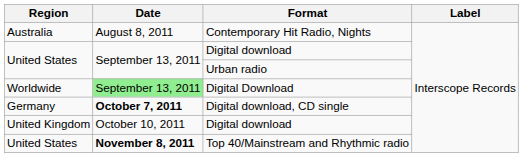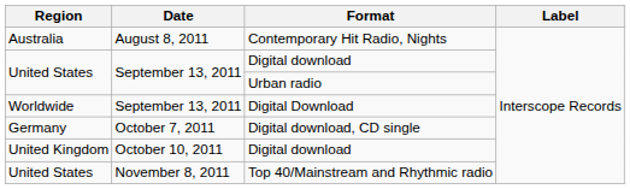Digital Download | Date: lightgreen background -> no background
Digital download, CD single | Date: bold -> normal
Top 40/Mainstream and Rhythmic radio | Date: bold -> normal
